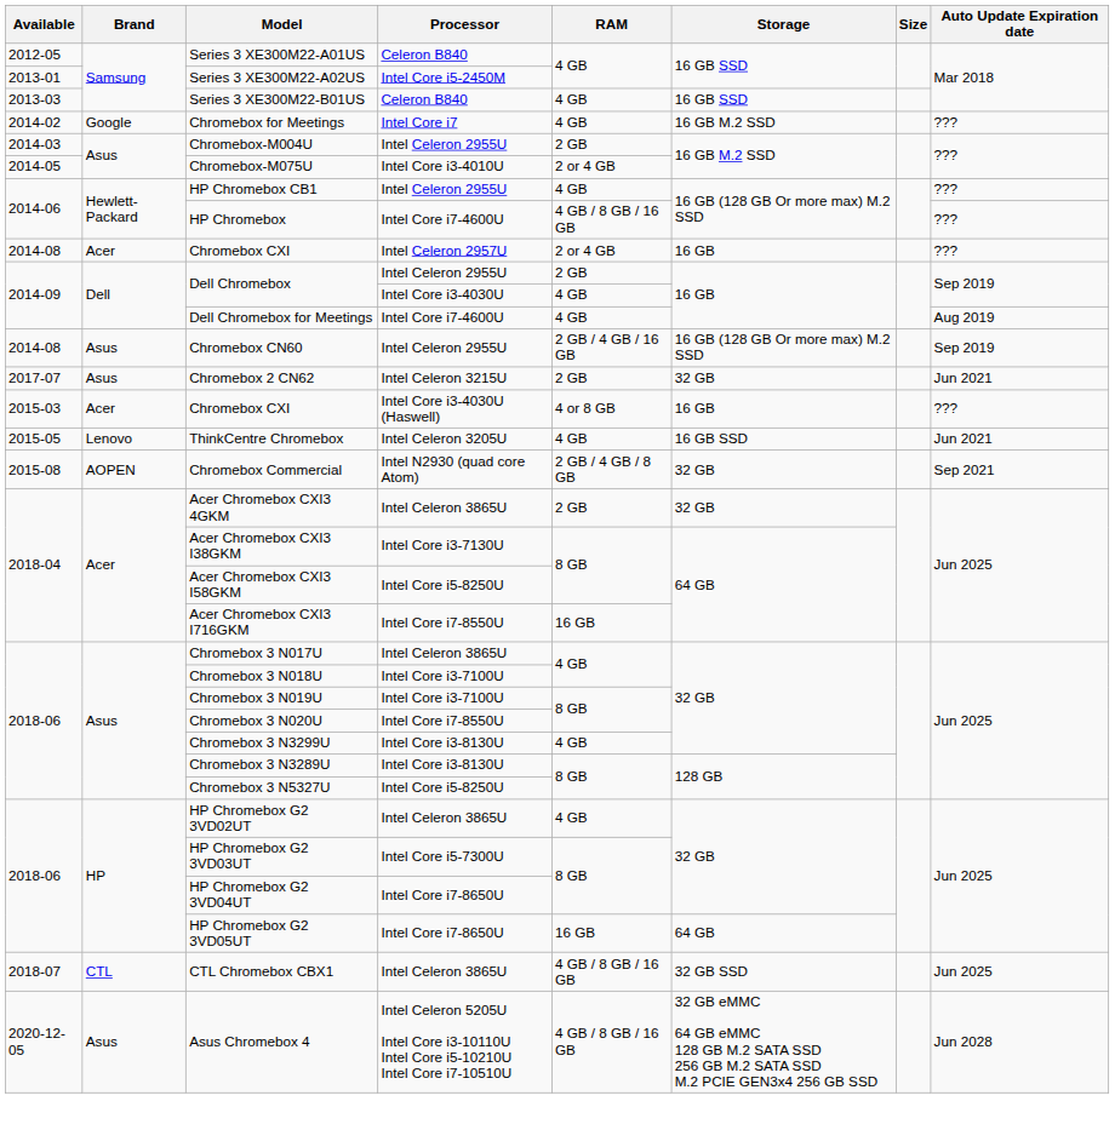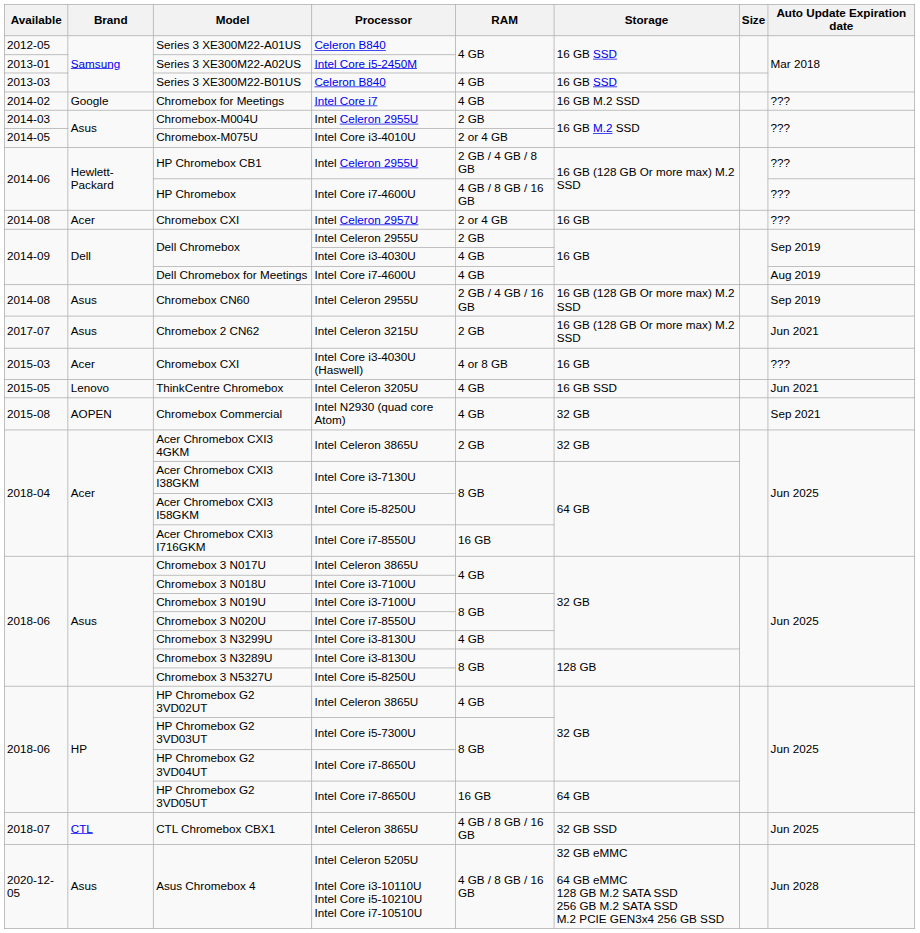HP Chromebox CB1 | RAM: 4 GB -> 2 GB / 4 GB / 8 GB
Chromebox 2 CN62 | Storage: 32 GB -> 16 GB (128 GB Or more max) M.2 SSD
Chromebox Commercial | RAM: 2 GB / 4 GB / 8 GB -> 4 GB
